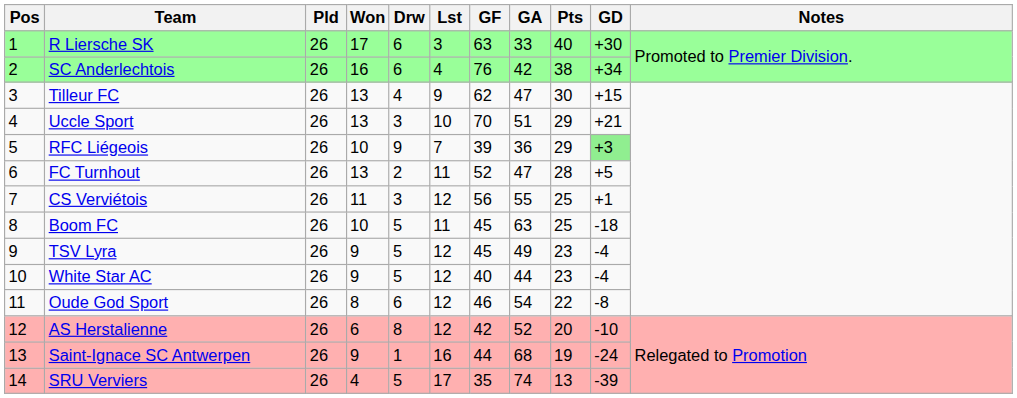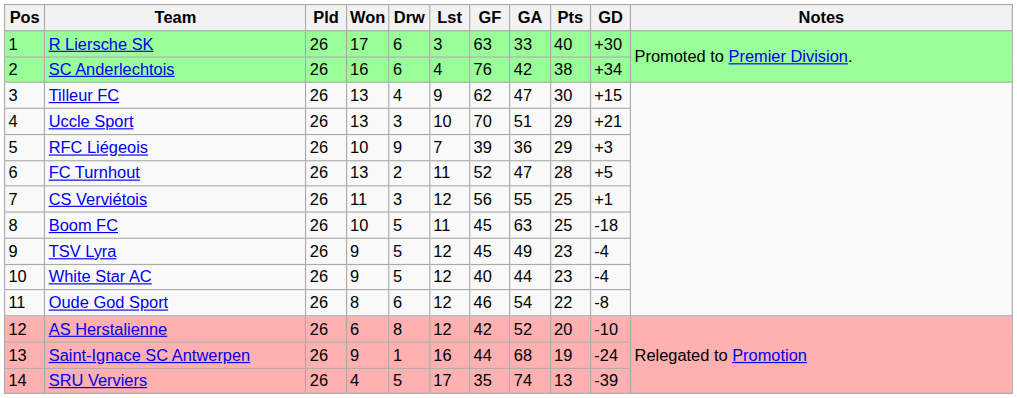RFC Liégeois | GD: lightgreen background -> no background
